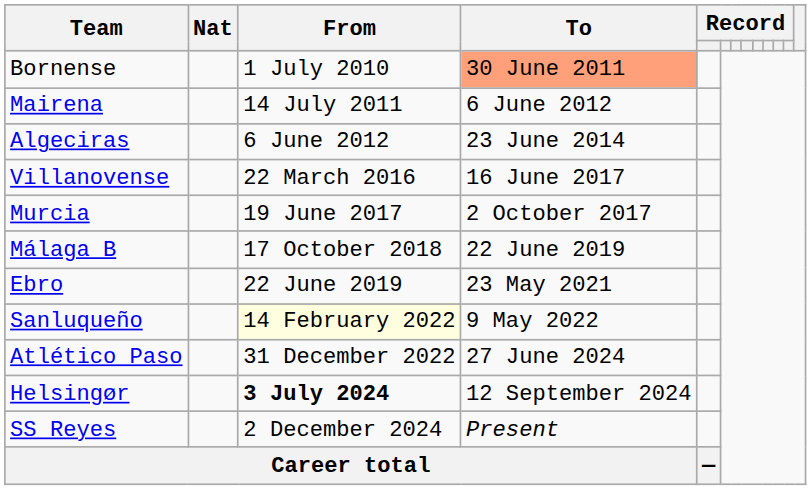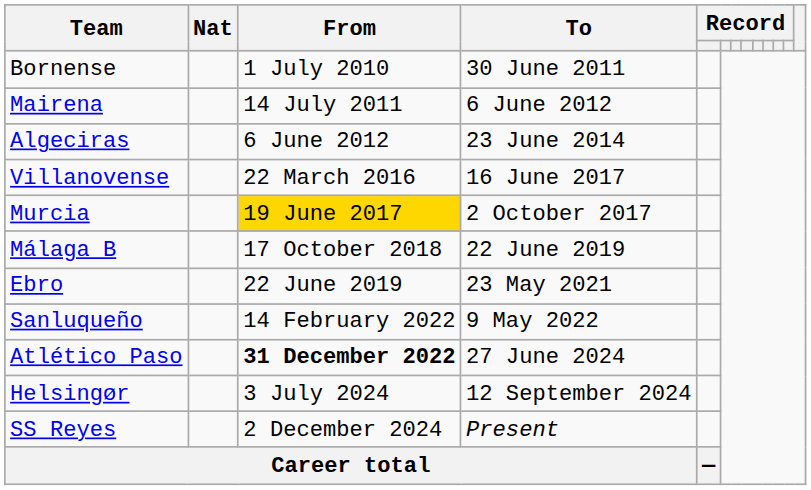Bornense | To: lightsalmon background -> no background
Murcia | From: no background -> gold background
Sanluqueño | From: lightyellow background -> no background
Atlético Paso | From: normal -> bold
Helsingør | From: bold -> normal
